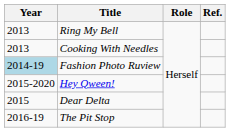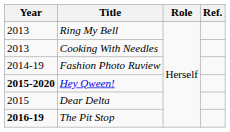Fashion Photo Ruview | Year: lightblue background -> no background
Hey Qween! | Year: normal -> bold
The Pit Stop | Year: normal -> bold
